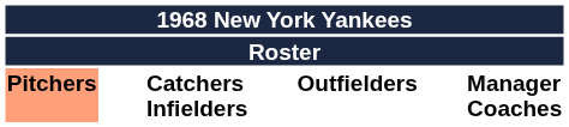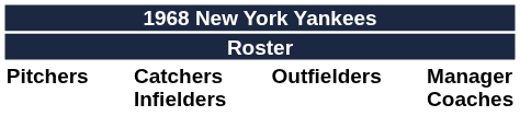Pitchers | column 1: lightsalmon background -> no background
